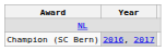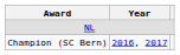Champion (SC Bern) | Year: lightgrey background -> no background
